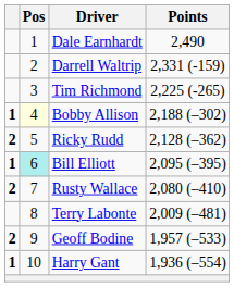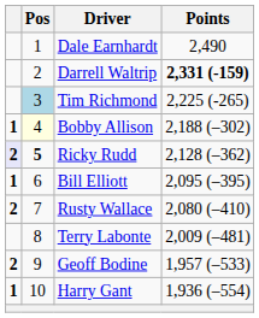Darrell Waltrip | Points: normal -> bold
Tim Richmond | Pos: no background -> lightblue background
Ricky Rudd | column 1: no background -> lavender background
Ricky Rudd | Pos: normal -> bold
Bill Elliott | Pos: paleturquoise background -> no background
